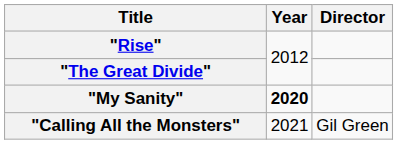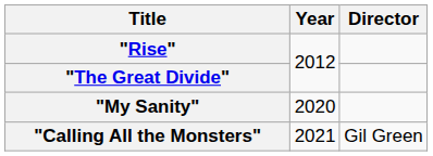"My Sanity" | Year: bold -> normal
